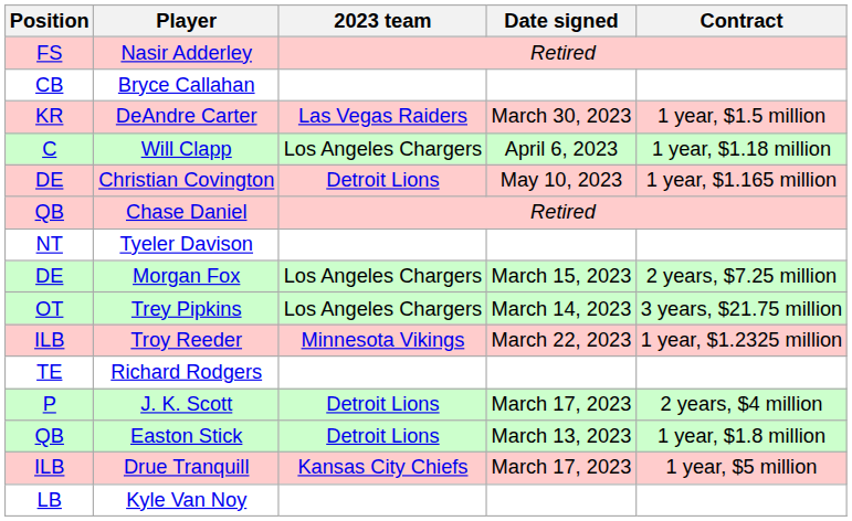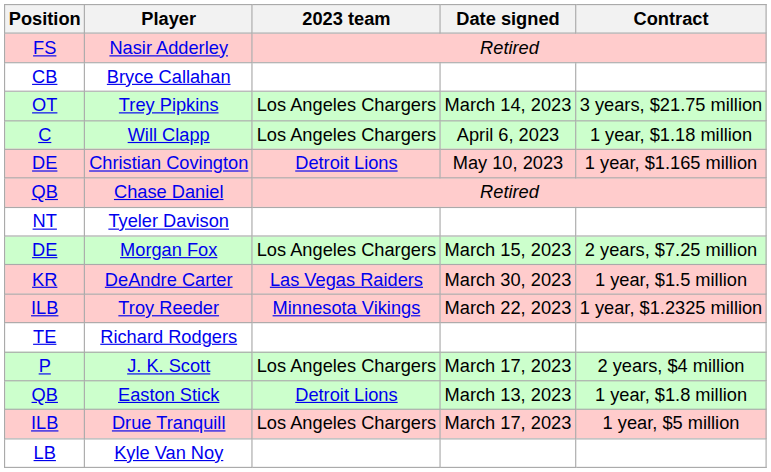rows swapped: DeAndre Carter <-> Trey Pipkins
J. K. Scott | 2023 team: Detroit Lions -> Los Angeles Chargers
Drue Tranquill | 2023 team: Kansas City Chiefs -> Los Angeles Chargers
